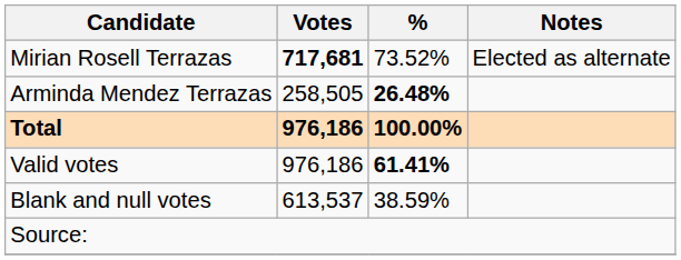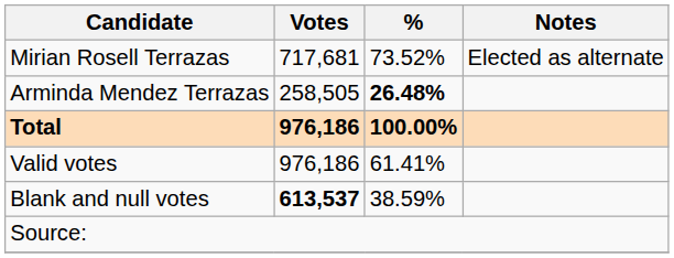Mirian Rosell Terrazas | Votes: bold -> normal
Valid votes | %: bold -> normal
Blank and null votes | Votes: normal -> bold
